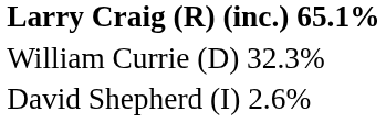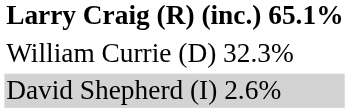row 3 | column 1: no background -> lightgrey background
